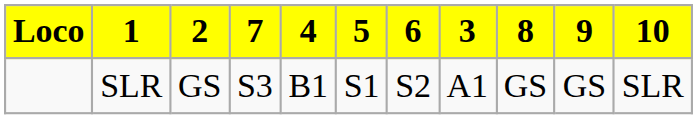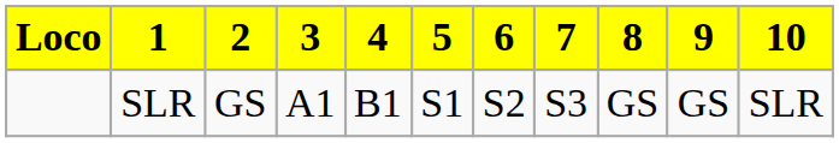columns swapped: 3 <-> 7
